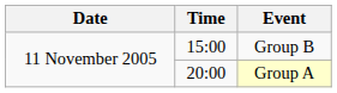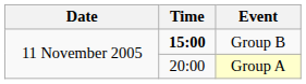Group B | Time: normal -> bold
